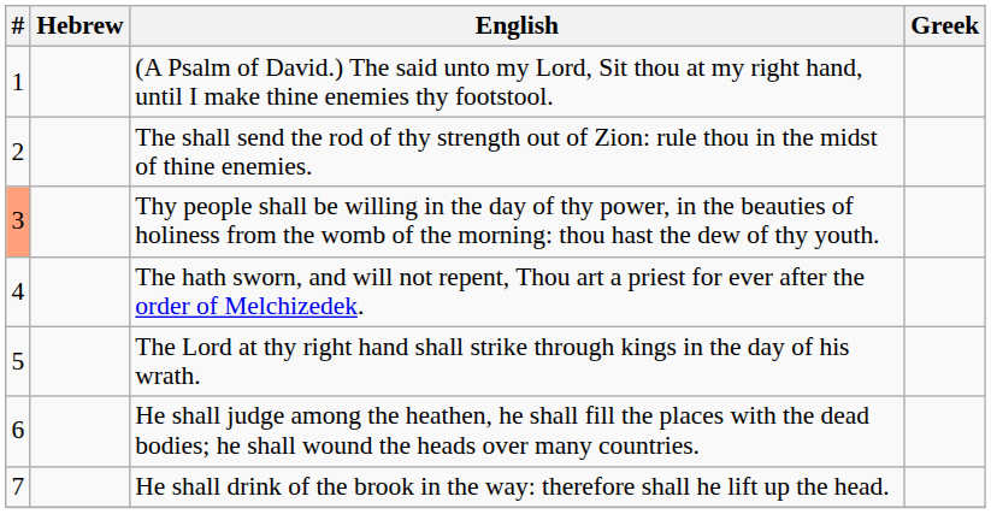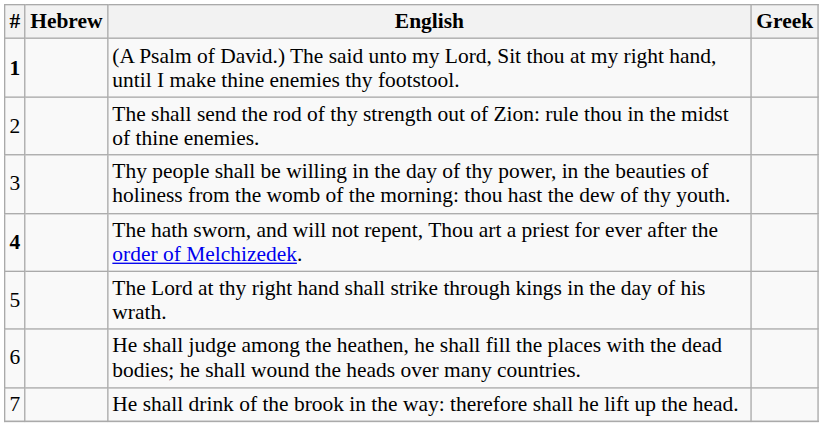row 2 | #: normal -> bold
row 4 | #: lightsalmon background -> no background
row 5 | #: normal -> bold
